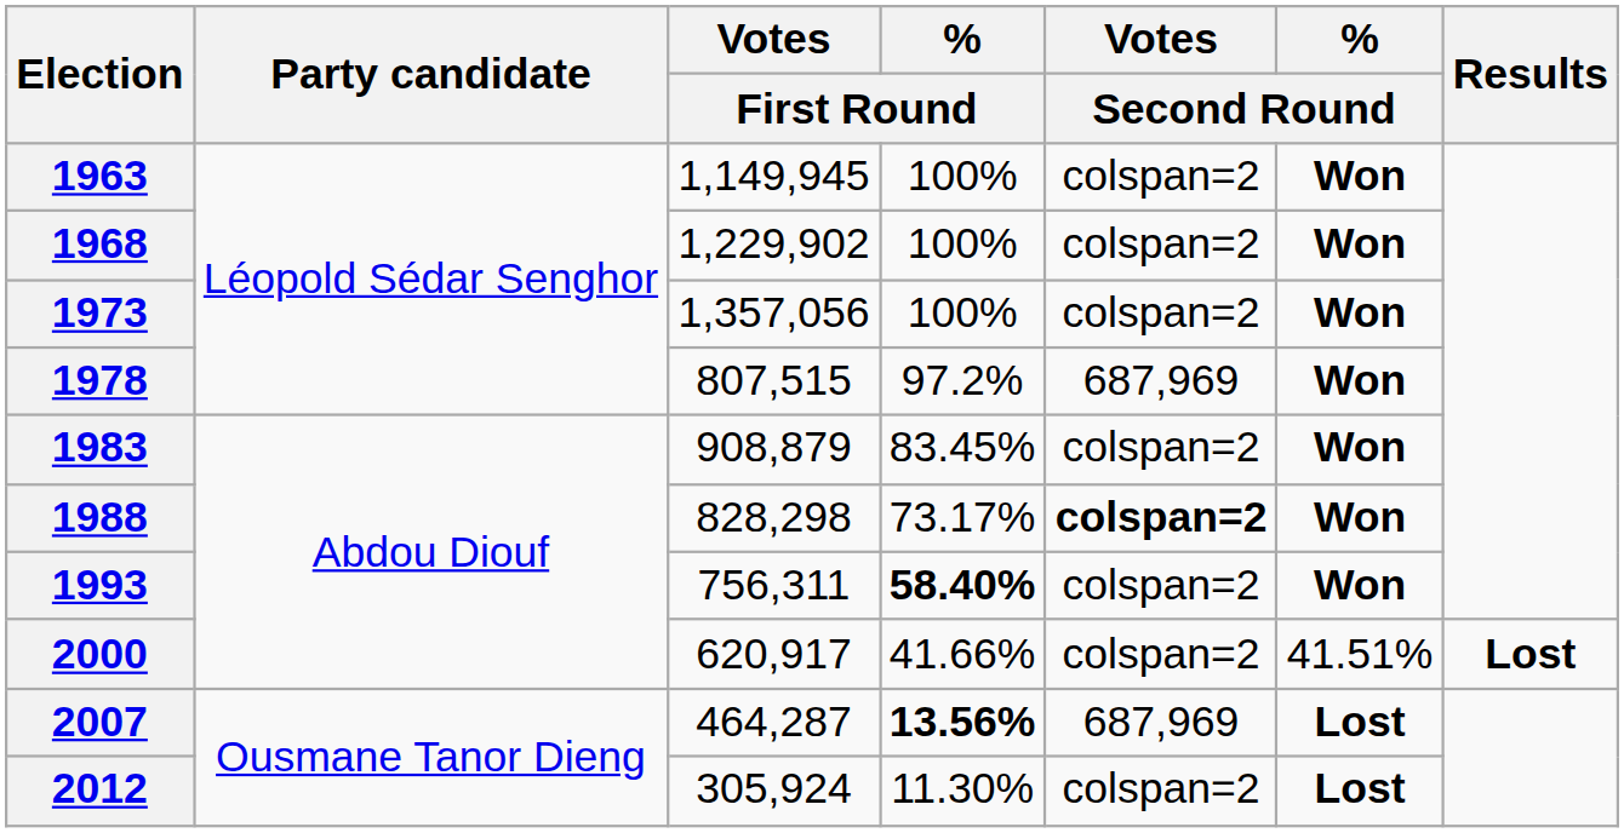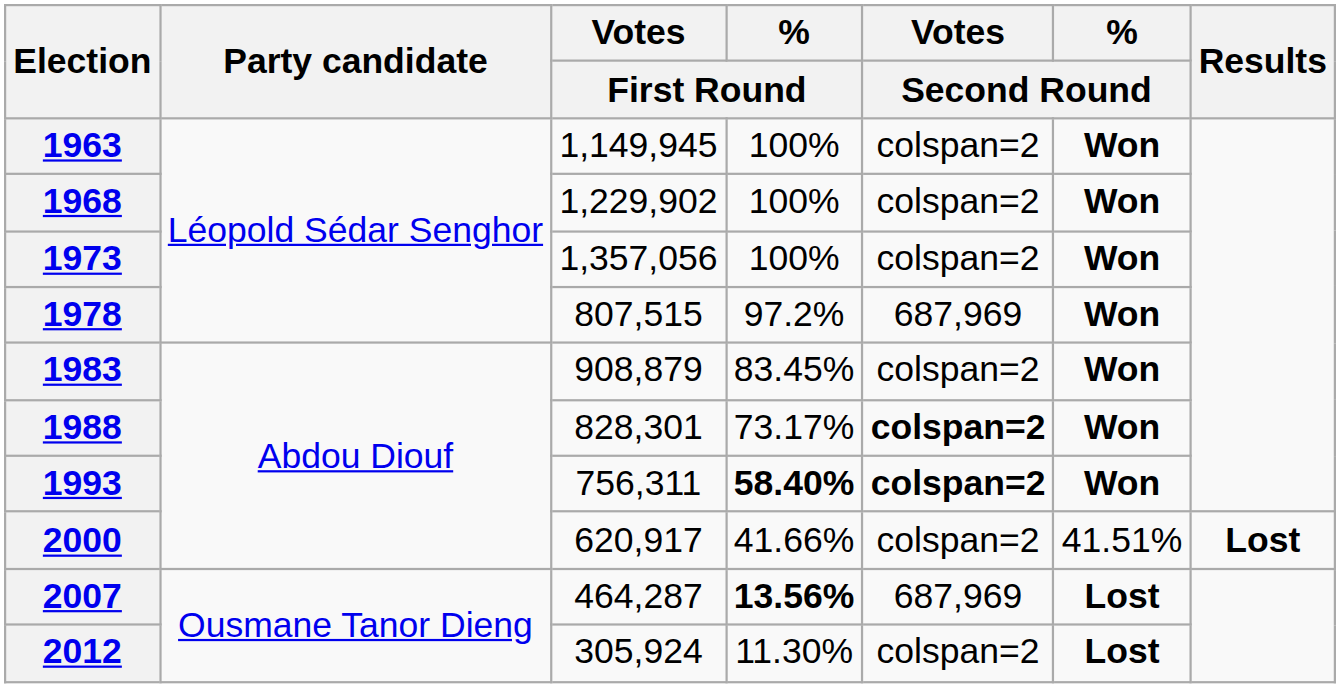1988 | Votes / First Round: 828,298 -> 828,301
1993 | Votes / Second Round: normal -> bold
